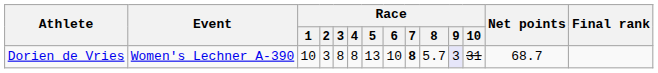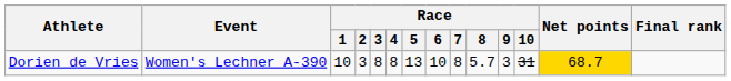Dorien de Vries | Race / 7: bold -> normal
Dorien de Vries | Race / 9: lavender background -> no background
Dorien de Vries | Net points: no background -> gold background
